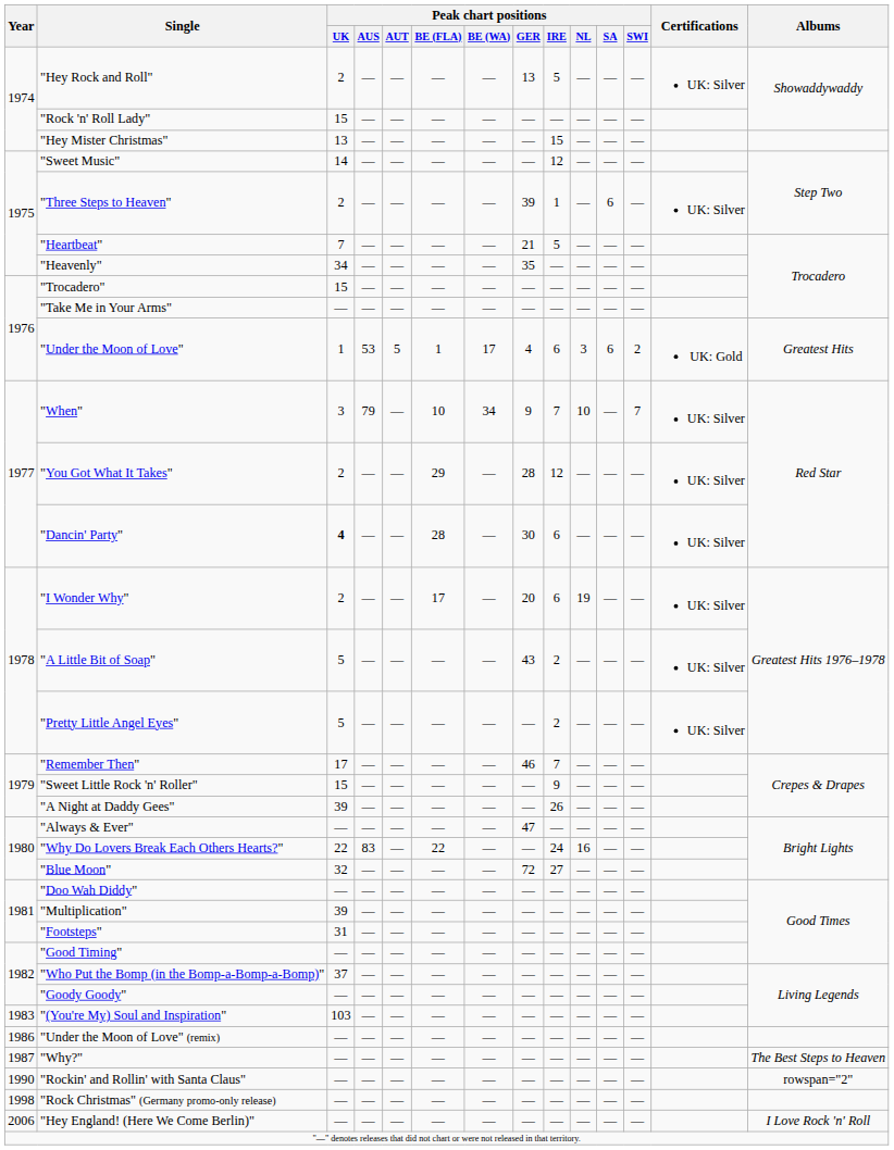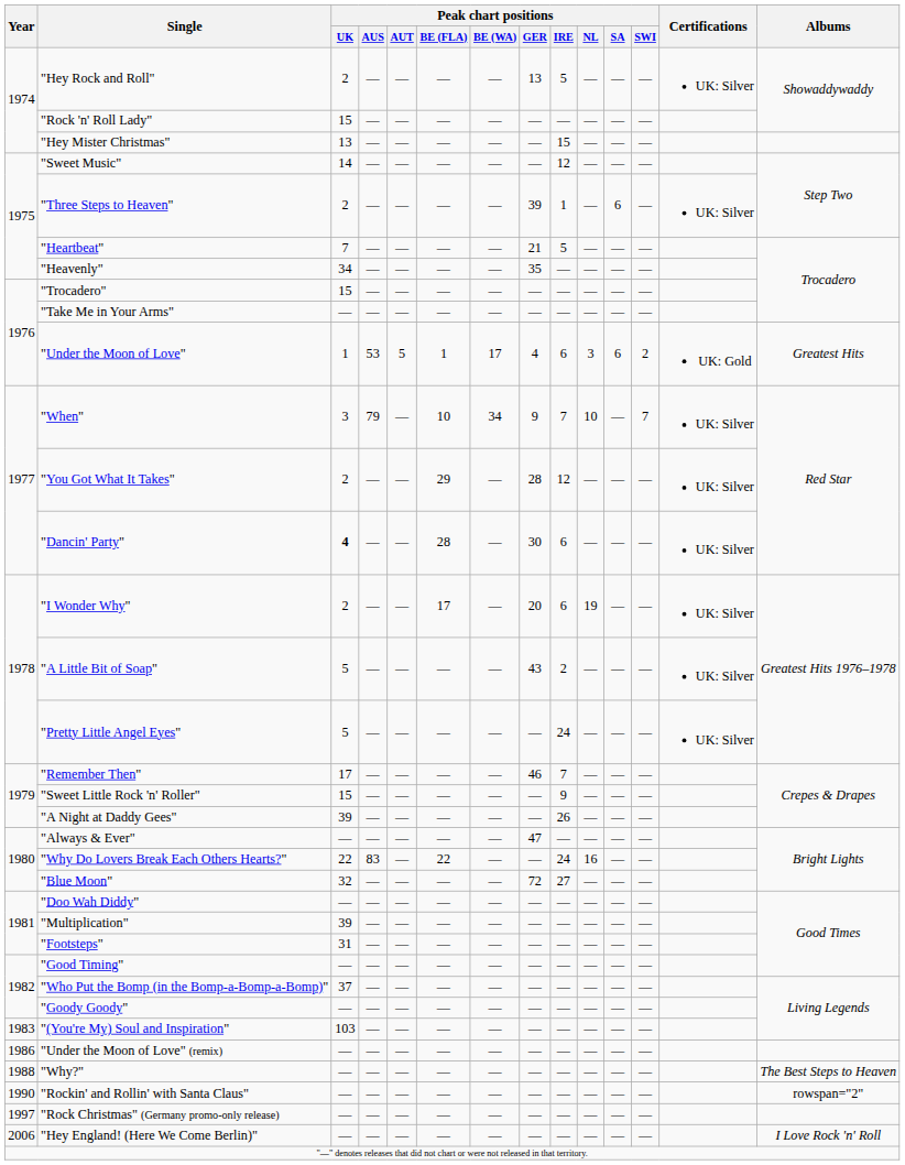"Pretty Little Angel Eyes" | Peak chart positions / IRE: 2 -> 24
"Why?" | Year: 1987 -> 1988
"Rock Christmas" (Germany promo-only release) | Year: 1998 -> 1997
